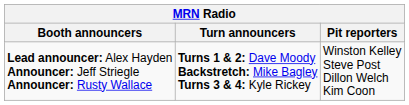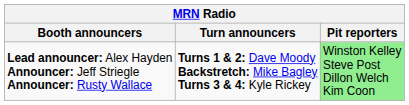row 3 | Pit reporters: no background -> lightgreen background
